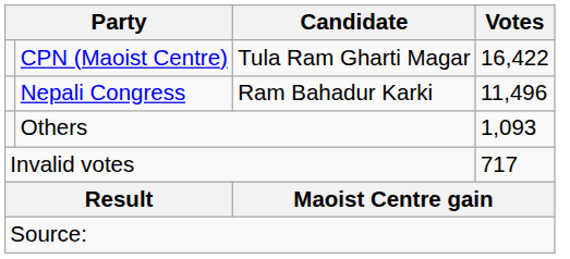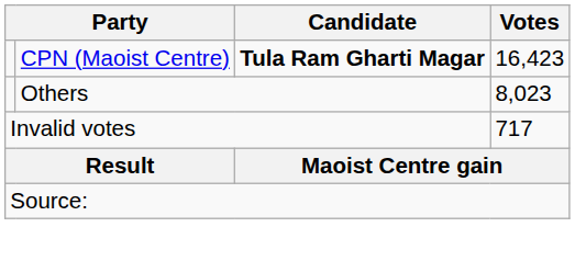CPN (Maoist Centre) | Candidate: normal -> bold
CPN (Maoist Centre) | Votes: 16,422 -> 16,423
- row: Nepali Congress | Ram Bahadur Karki | 11,496
Others | Votes: 1,093 -> 8,023
